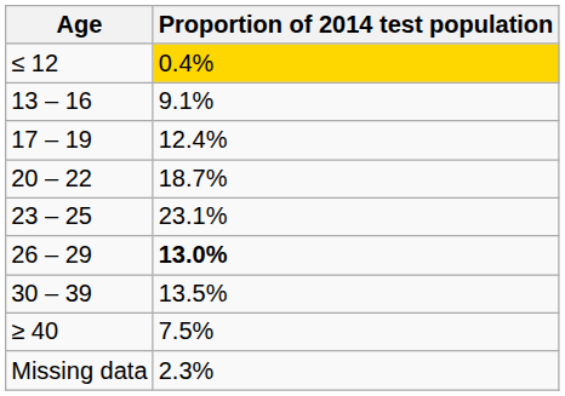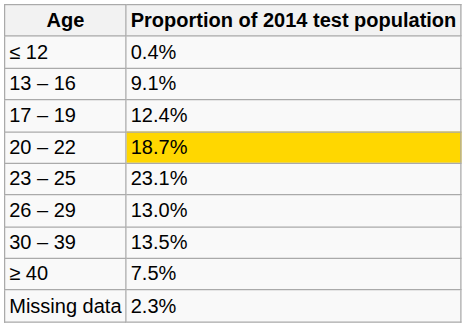≤ 12 | Proportion of 2014 test population: gold background -> no background
20 – 22 | Proportion of 2014 test population: no background -> gold background
26 – 29 | Proportion of 2014 test population: bold -> normal
